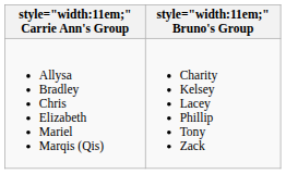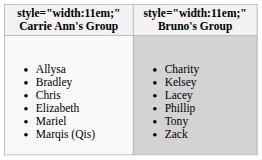Allysa Bradley Chris Elizabeth Mariel Marqis (Qis) | style="width:11em;" Bruno's Group: no background -> lightgrey background
